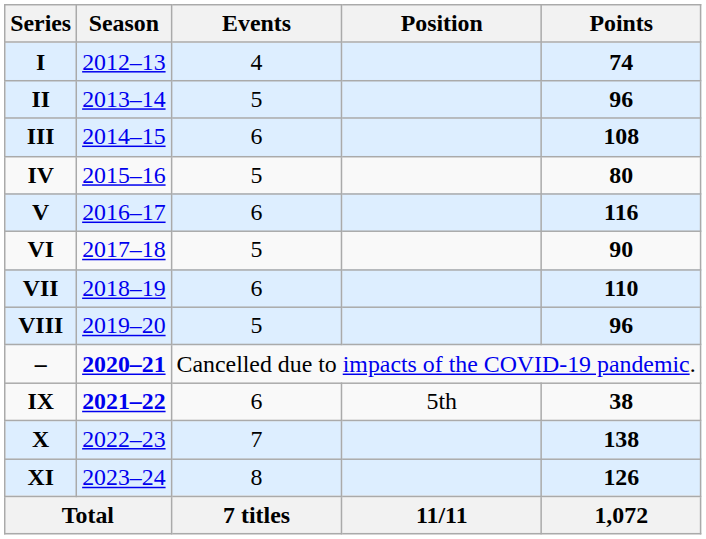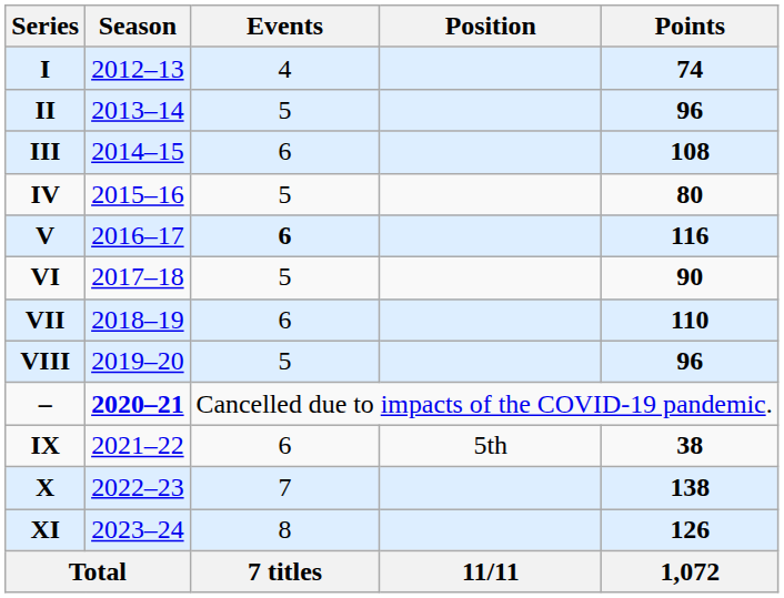V | Events: normal -> bold
IX | Season: bold -> normal
